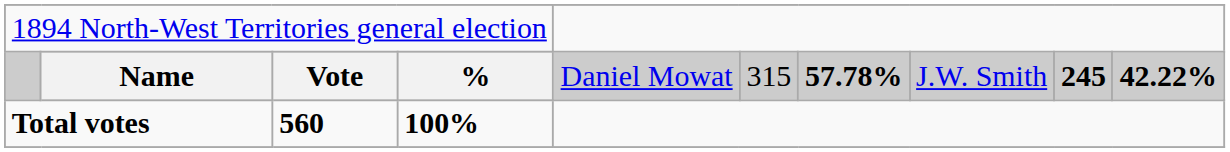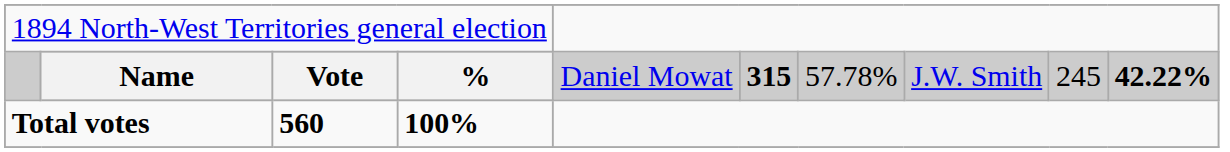row 2 | column 6: normal -> bold
row 2 | column 7: bold -> normal
row 2 | column 9: bold -> normal
